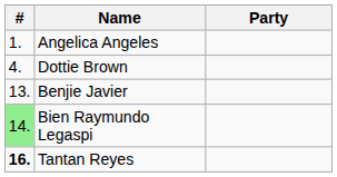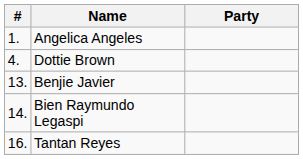Bien Raymundo Legaspi | #: lightgreen background -> no background
Tantan Reyes | #: bold -> normal
